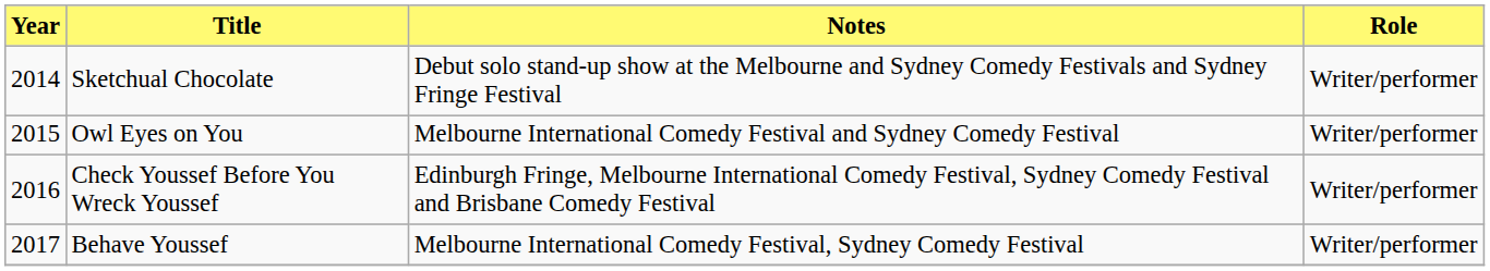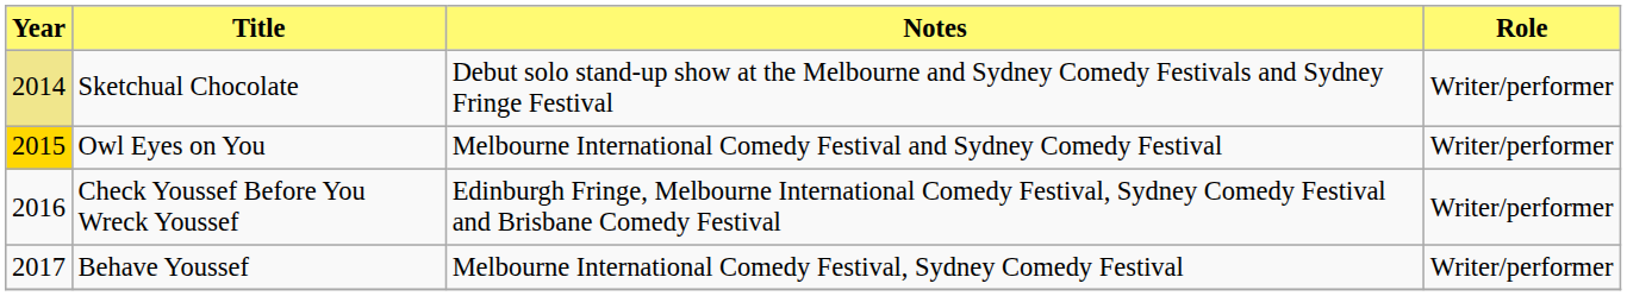Sketchual Chocolate | Year: no background -> khaki background
Owl Eyes on You | Year: no background -> gold background
